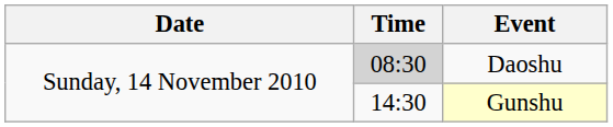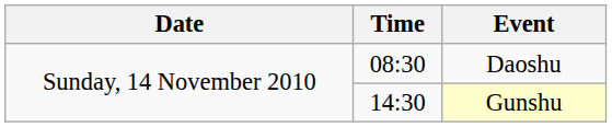Daoshu | Time: lightgrey background -> no background
